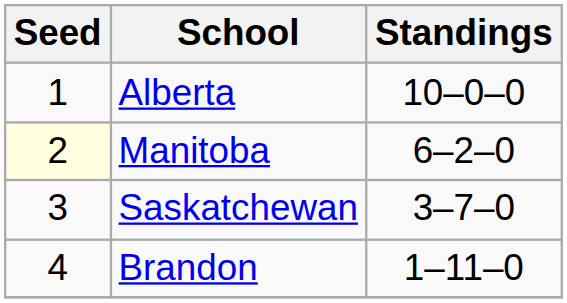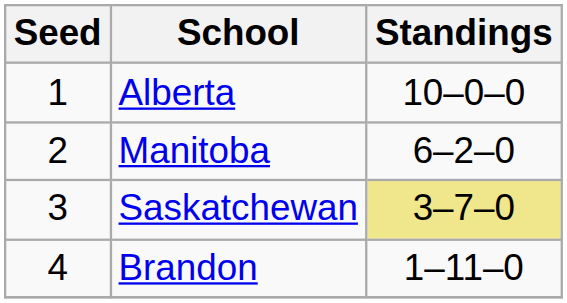Manitoba | Seed: lightyellow background -> no background
Saskatchewan | Standings: no background -> khaki background
